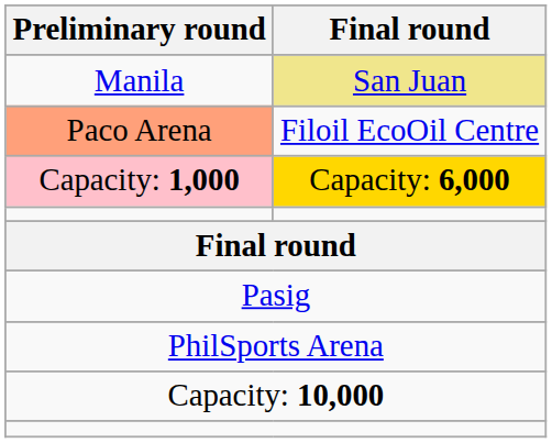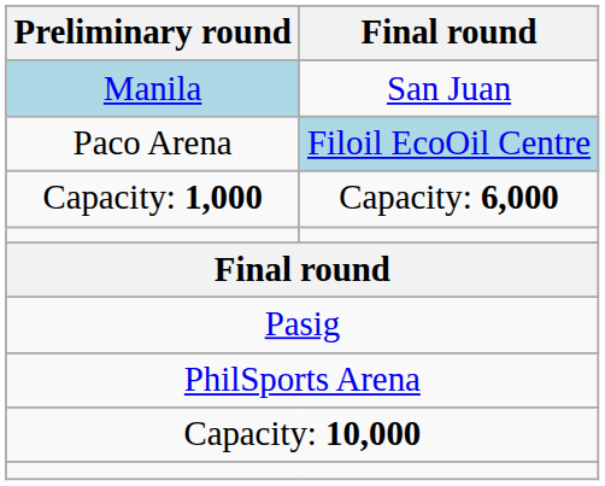Manila | Preliminary round: no background -> lightblue background
Manila | Final round: khaki background -> no background
Paco Arena | Preliminary round: lightsalmon background -> no background
Paco Arena | Final round: no background -> lightblue background
Capacity: 1,000 | Preliminary round: pink background -> no background
Capacity: 1,000 | Final round: gold background -> no background
